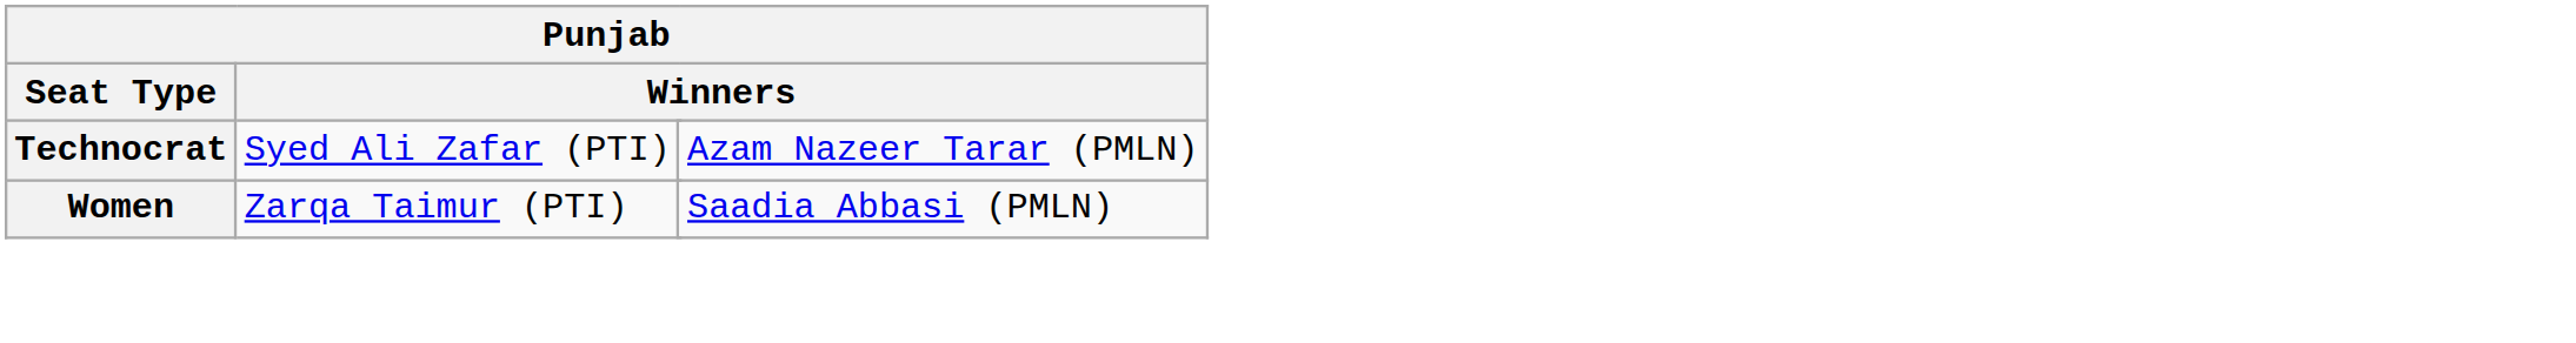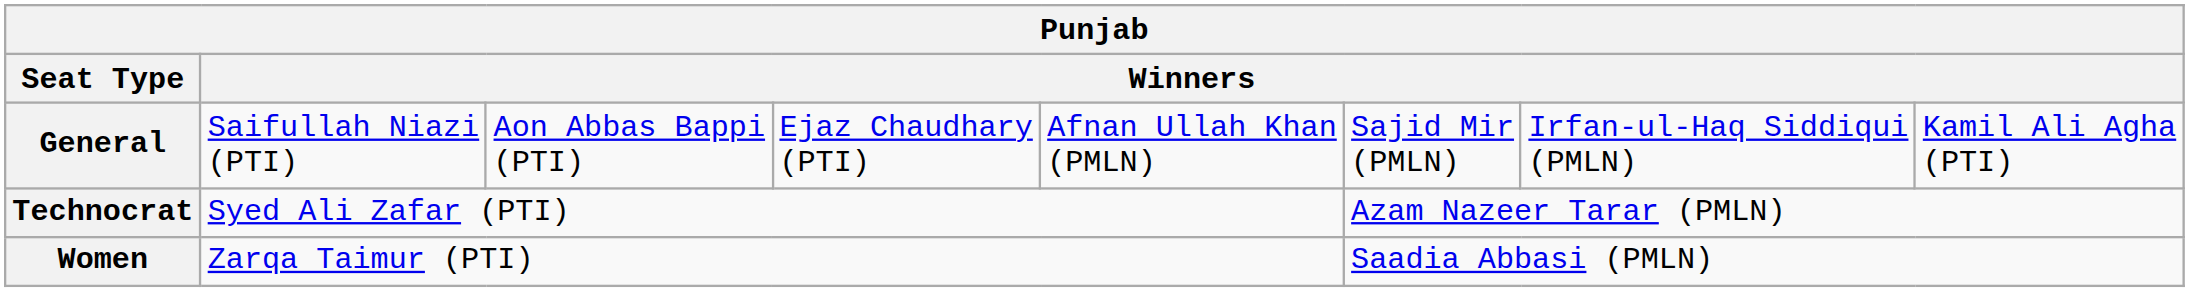+ row: General | Saifullah Niazi (PTI) | Aon Abbas Bappi (PTI) | Ejaz Chaudhary (PTI) | Afnan Ullah Khan (PMLN) | Sajid Mir (PMLN) | Irfan-ul-Haq Siddiqui (PMLN) | Kamil Ali Agha (PTI)
